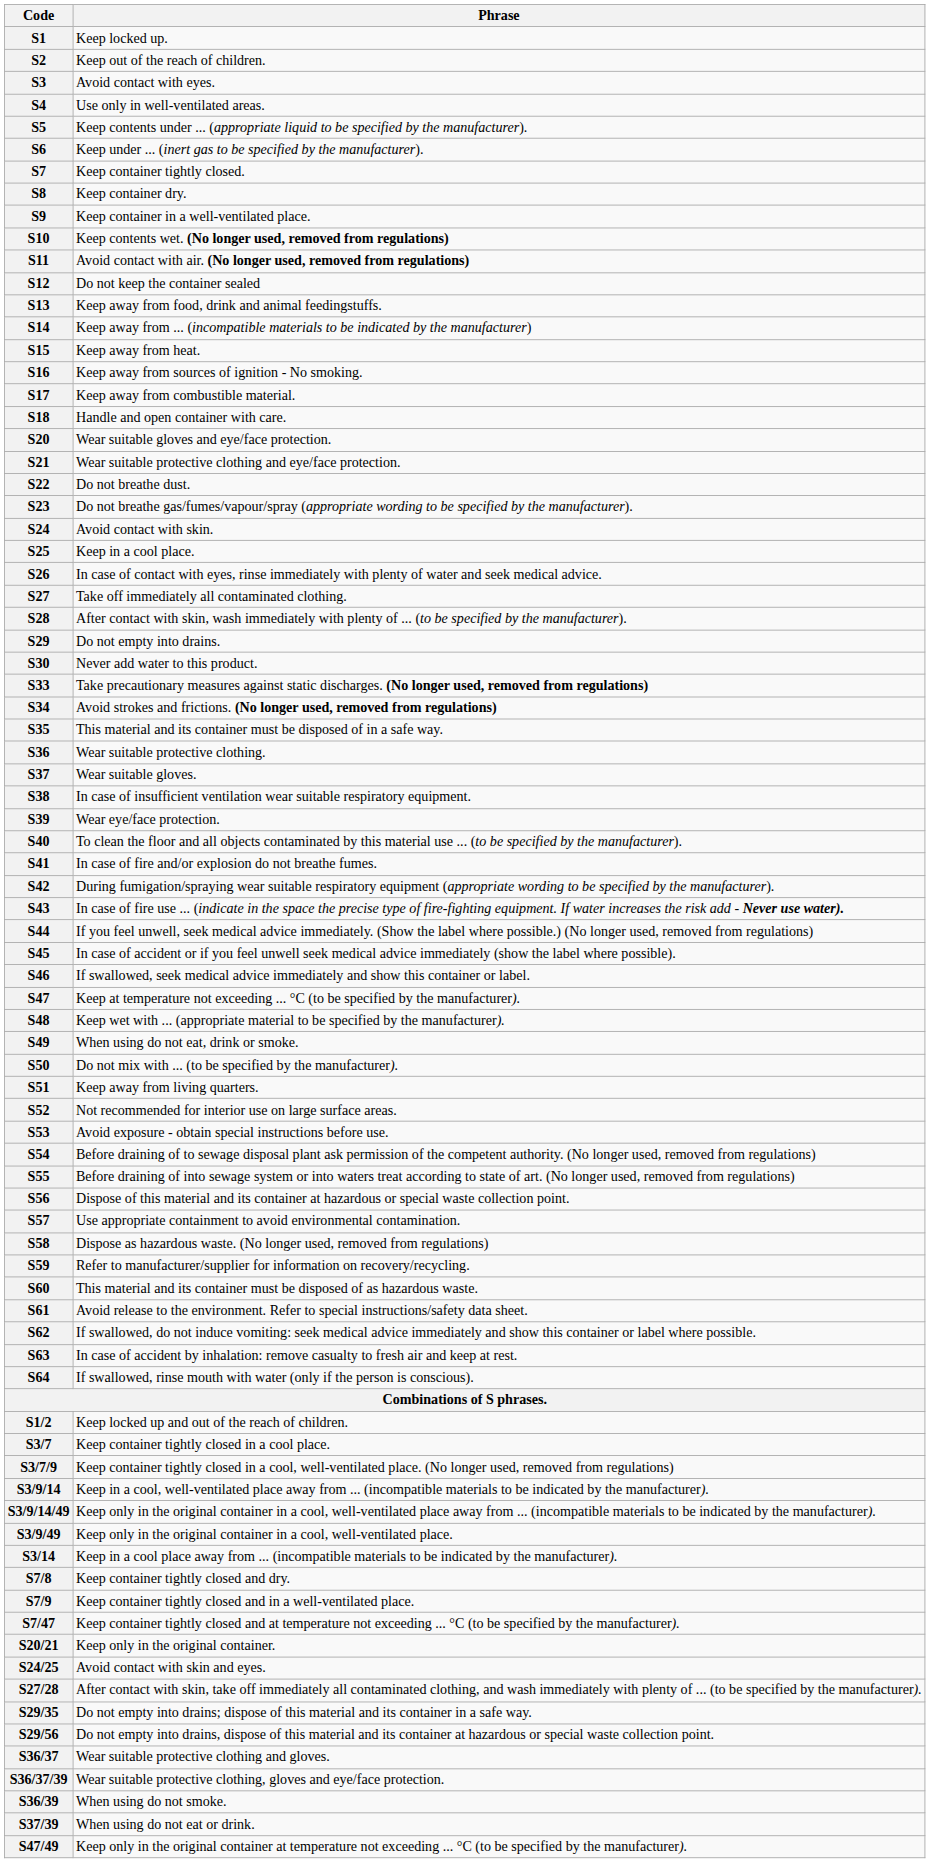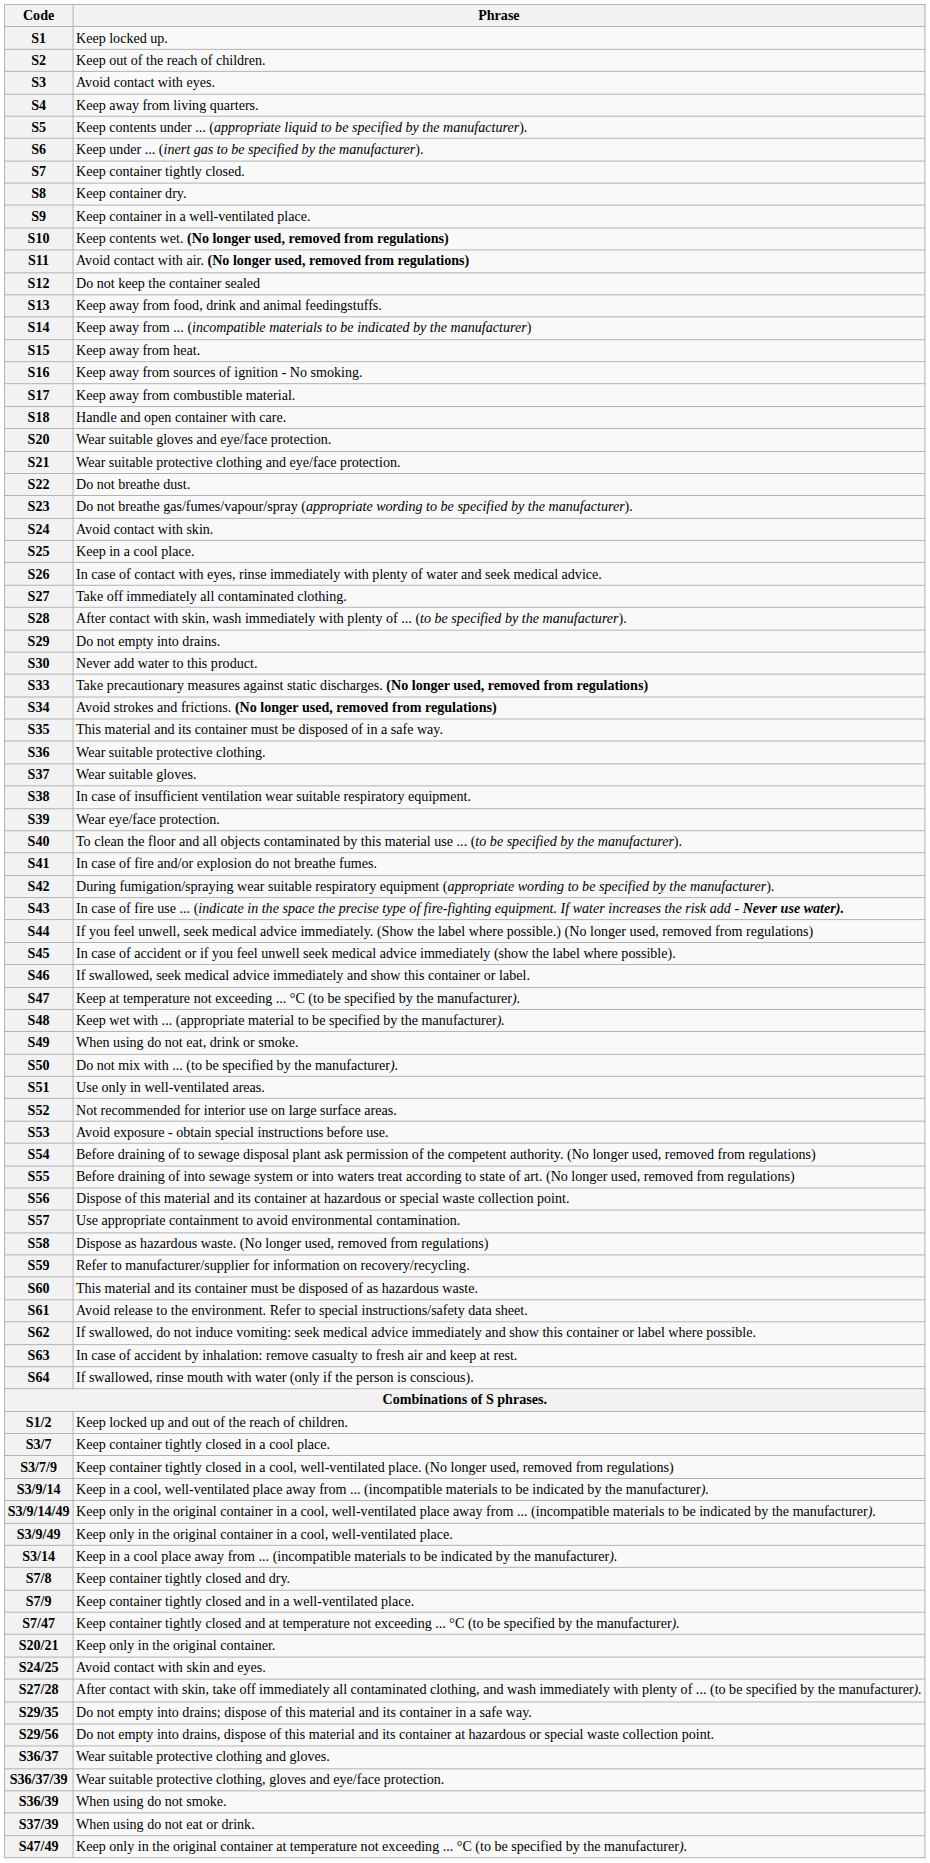S4 | Phrase: Use only in well-ventilated areas. -> Keep away from living quarters.
S51 | Phrase: Keep away from living quarters. -> Use only in well-ventilated areas.
